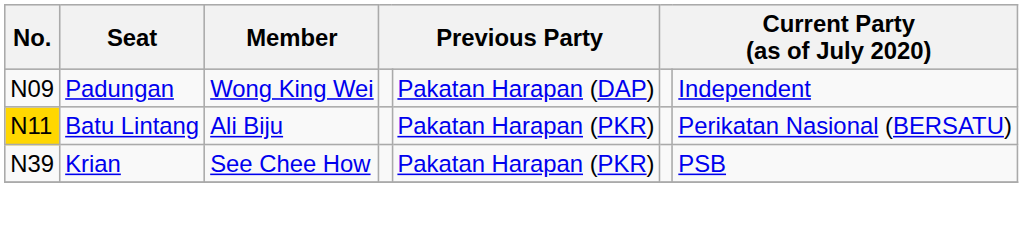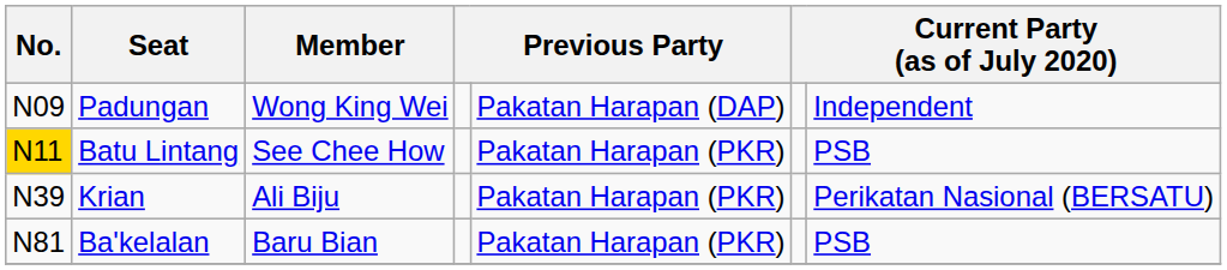Batu Lintang | Member: Ali Biju -> See Chee How
Batu Lintang | column 7: Perikatan Nasional (BERSATU) -> PSB
Krian | Member: See Chee How -> Ali Biju
Krian | column 7: PSB -> Perikatan Nasional (BERSATU)
+ row: N81 | Ba'kelalan | Baru Bian | Pakatan Harapan (PKR) | PSB
